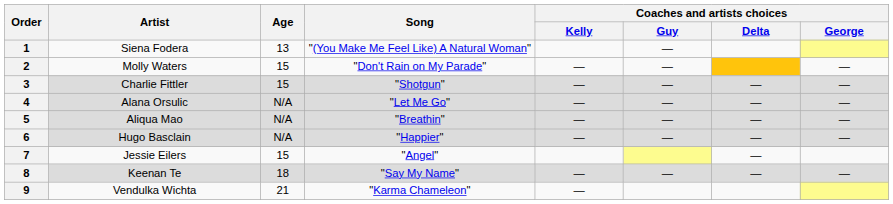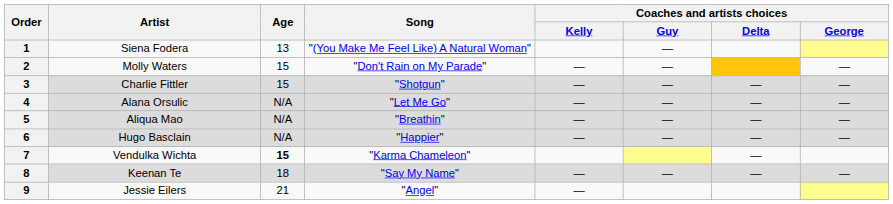7 | Artist: Jessie Eilers -> Vendulka Wichta
7 | Age: normal -> bold
7 | Song: "Angel" -> "Karma Chameleon"
9 | Artist: Vendulka Wichta -> Jessie Eilers
9 | Song: "Karma Chameleon" -> "Angel"
